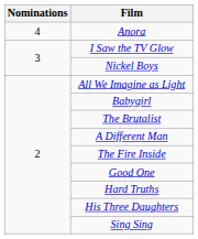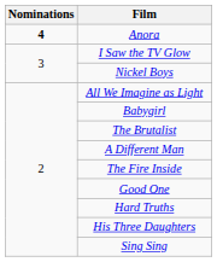Anora | Nominations: normal -> bold
